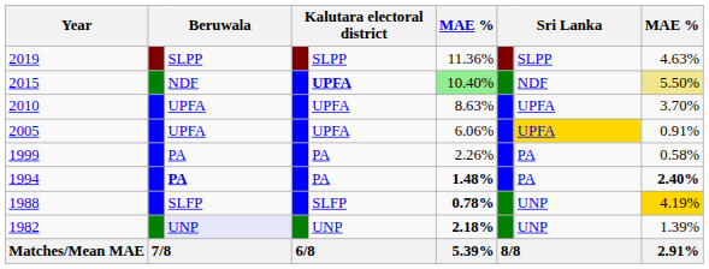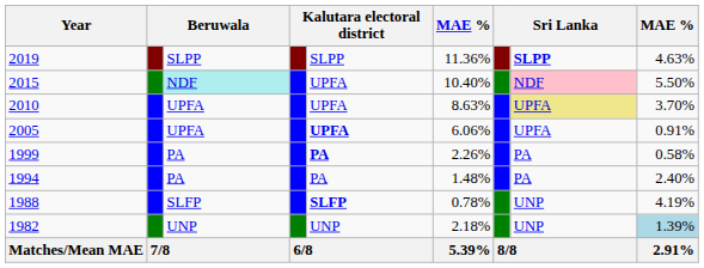2019 | column 8: normal -> bold
2015 | column 3: no background -> paleturquoise background
2015 | column 5: bold -> normal
2015 | column 6: lightgreen background -> no background
2015 | column 8: no background -> pink background
2015 | column 9: khaki background -> no background
2010 | column 8: no background -> khaki background
2005 | column 5: normal -> bold
2005 | column 8: gold background -> no background
1999 | column 5: normal -> bold
1994 | column 3: bold -> normal
1994 | column 6: bold -> normal
1994 | column 9: bold -> normal
1988 | column 5: normal -> bold
1988 | column 6: bold -> normal
1988 | column 9: gold background -> no background
1982 | column 3: lavender background -> no background
1982 | column 6: bold -> normal
1982 | column 9: no background -> lightblue background
